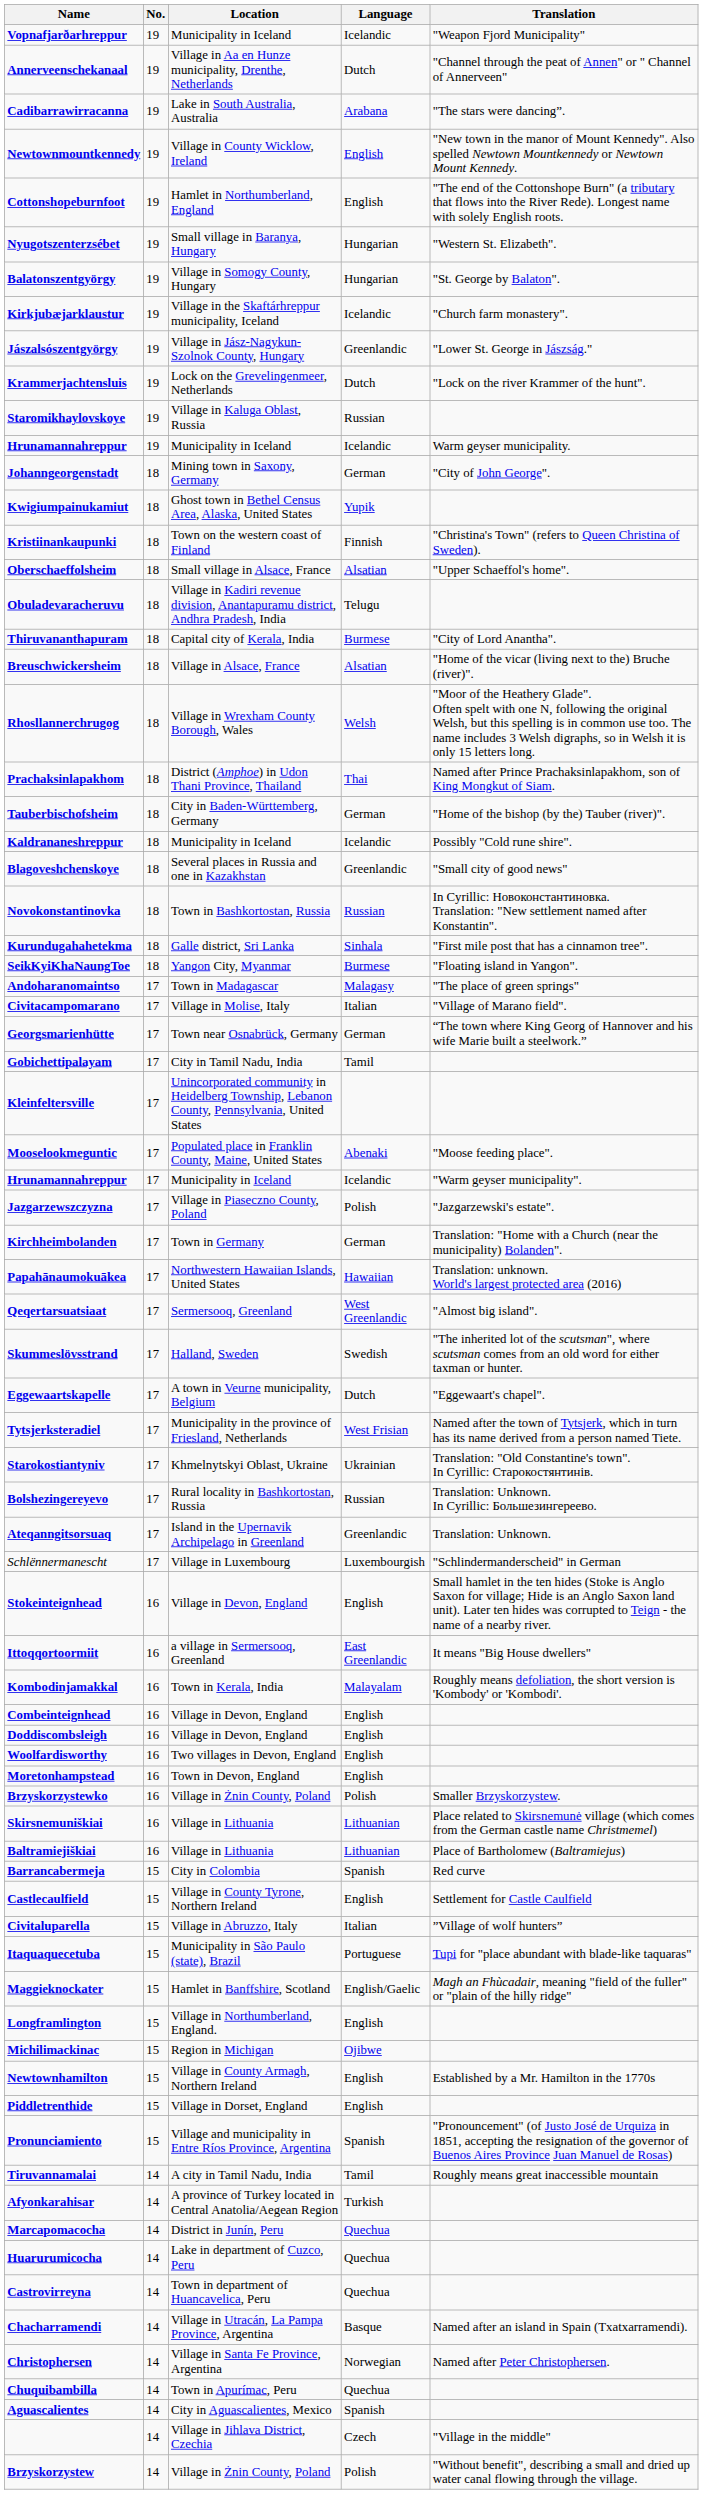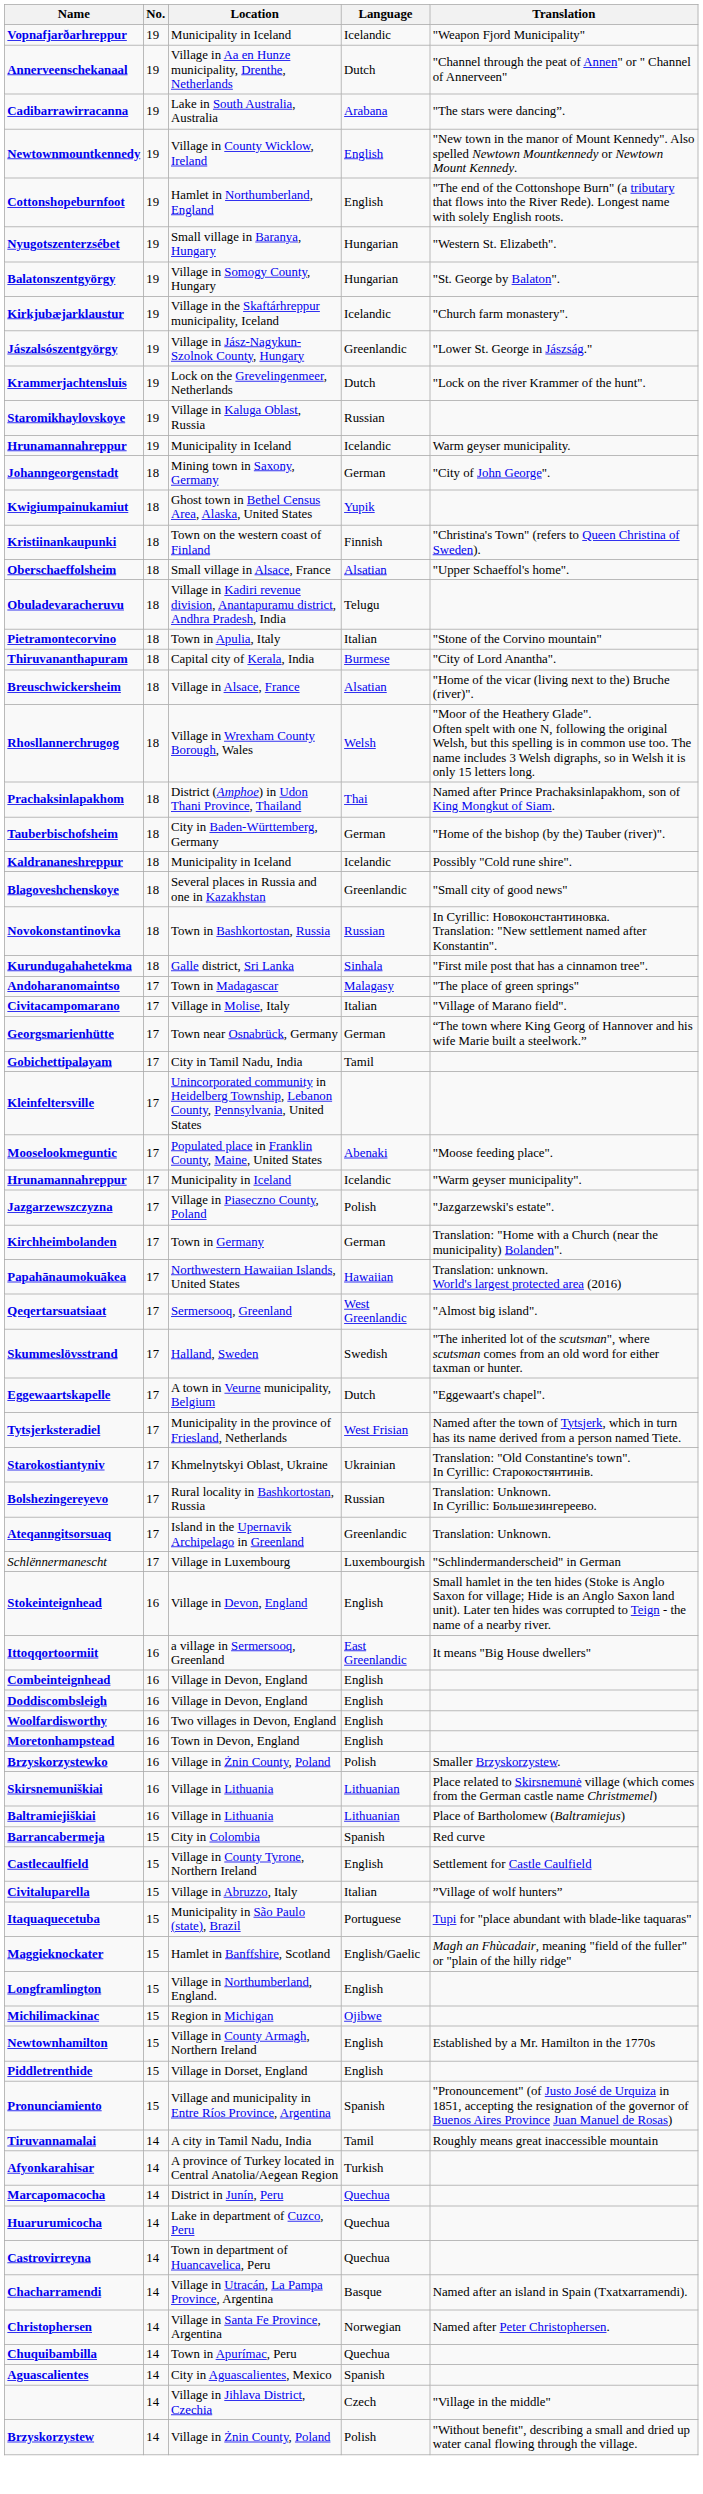+ row: Pietramontecorvino | 18 | Town in Apulia, Italy | Italian | "Stone of the Corvino mountain"
- row: SeikKyiKhaNaungToe | 18 | Yangon City, Myanmar | Burmese | "Floating island in Yangon".
- row: Kombodinjamakkal | 16 | Town in Kerala, India | Malayalam | Roughly means defoliation, the short version is 'Kombody' or 'Kombodi'.
